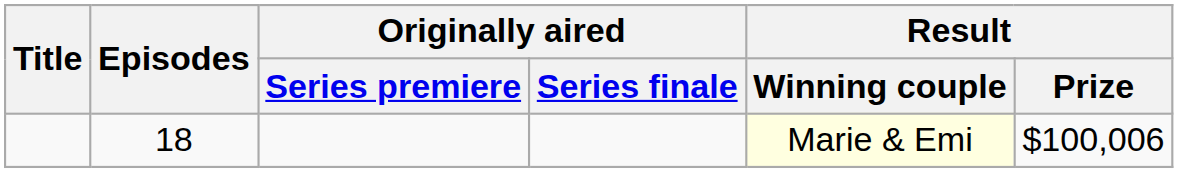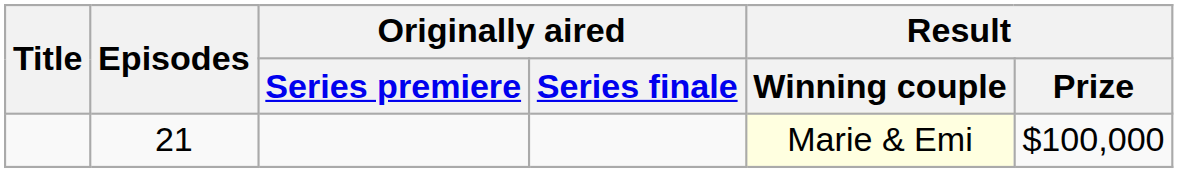row 3 | Episodes: 18 -> 21
row 3 | Result / Prize: $100,006 -> $100,000
